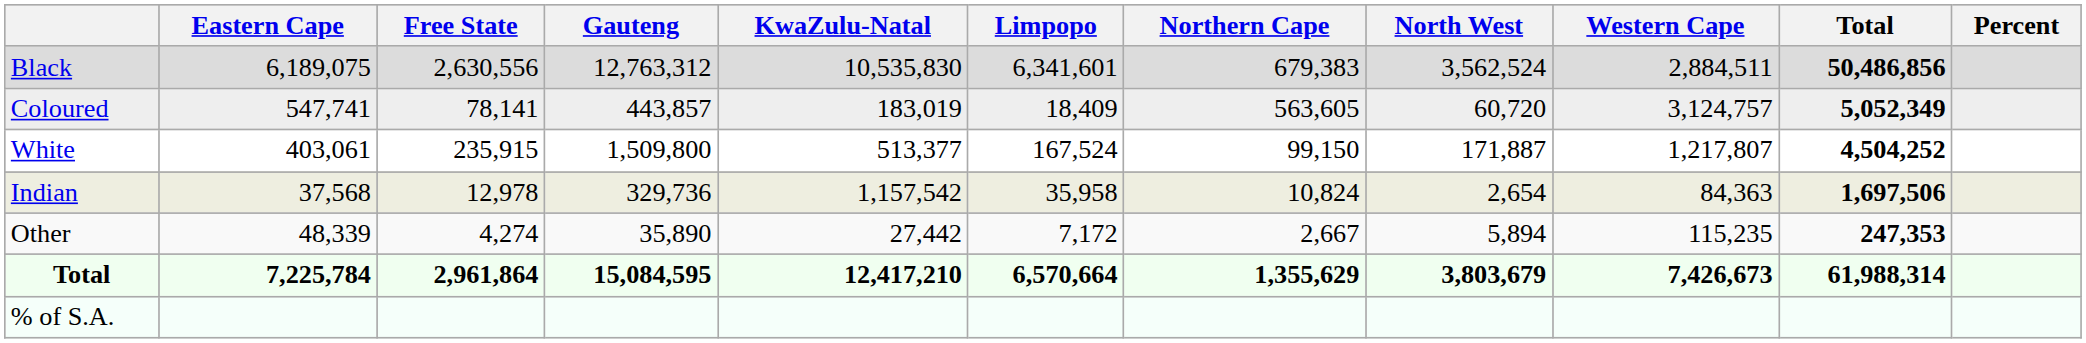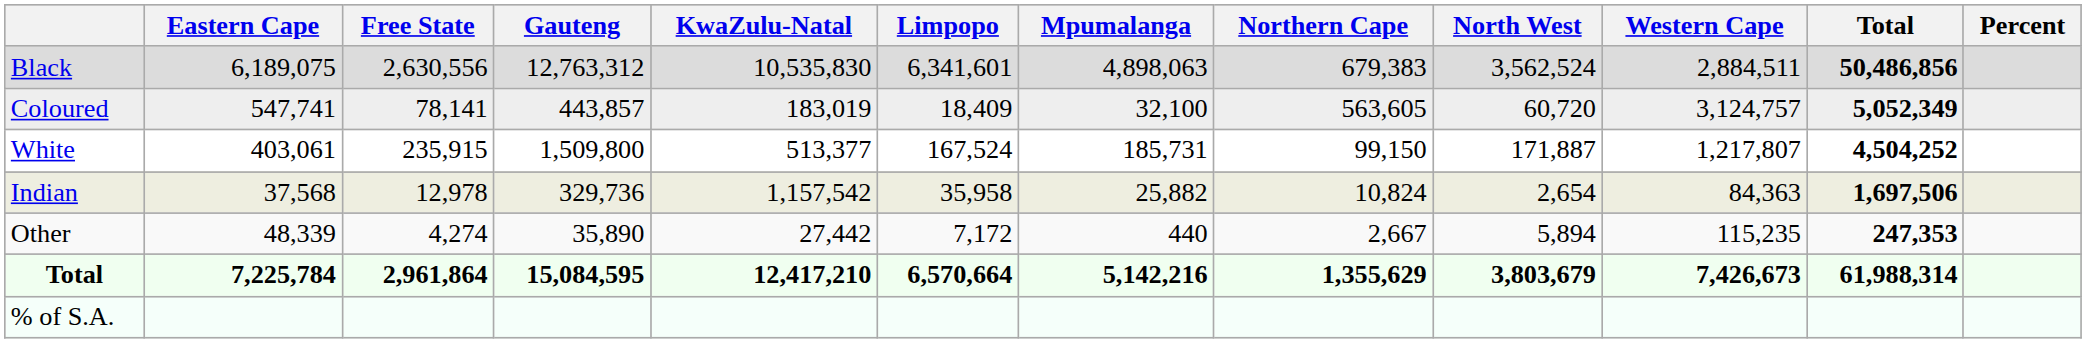+ column: Mpumalanga | 4,898,063 | 32,100 | 185,731 | 25,882 | 440 | 5,142,216
